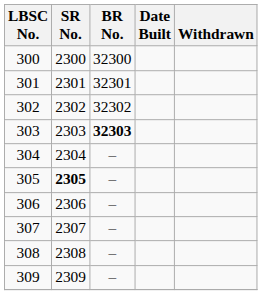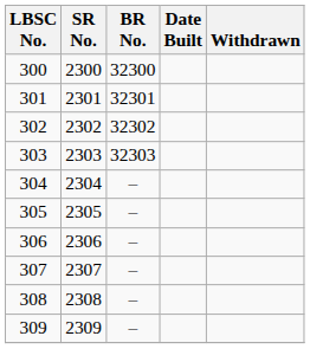303 | BR No.: bold -> normal
305 | SR No.: bold -> normal
